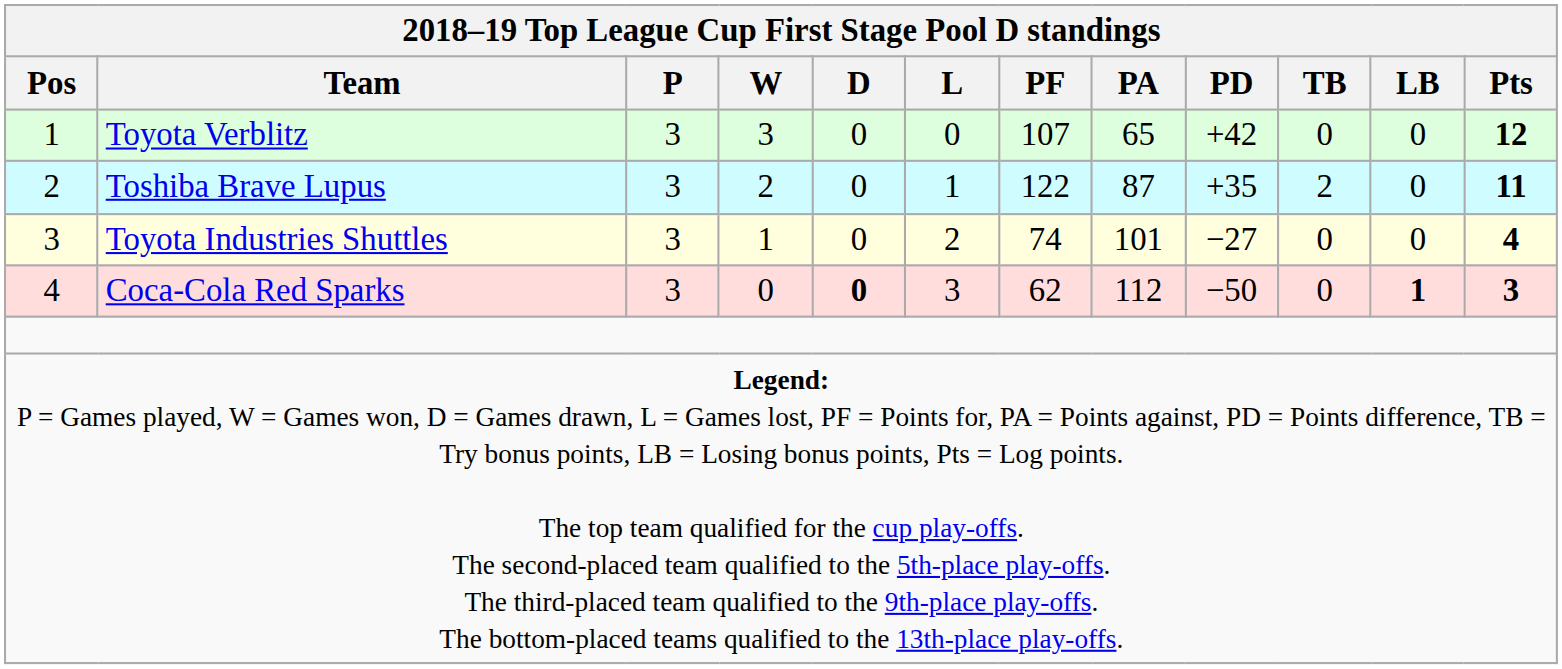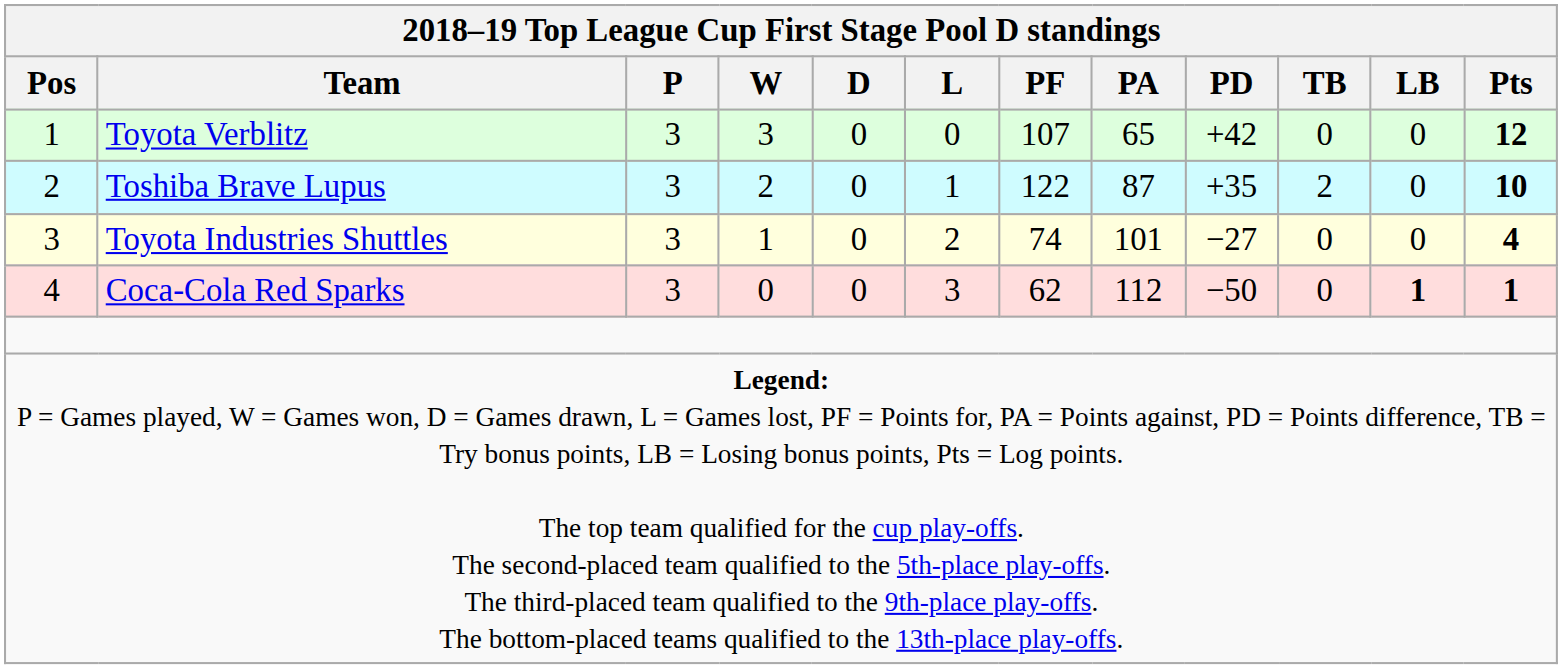Toshiba Brave Lupus | Pts: 11 -> 10
Coca-Cola Red Sparks | D: bold -> normal
Coca-Cola Red Sparks | Pts: 3 -> 1
